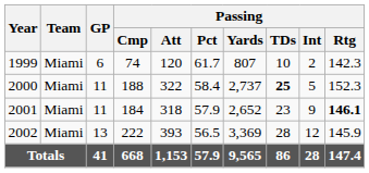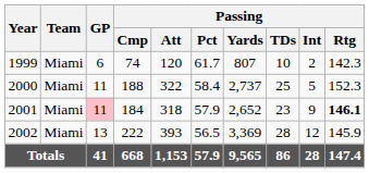2000 | Passing / TDs: bold -> normal
2001 | GP: no background -> pink background
